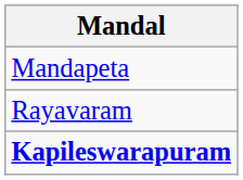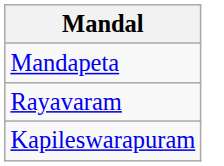row 4 | column 1: bold -> normal
